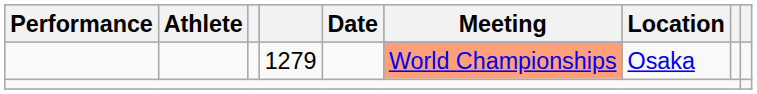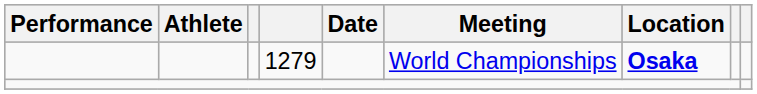1279 | Meeting: lightsalmon background -> no background
1279 | Location: normal -> bold
